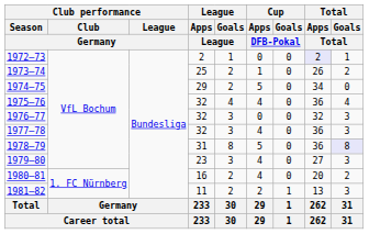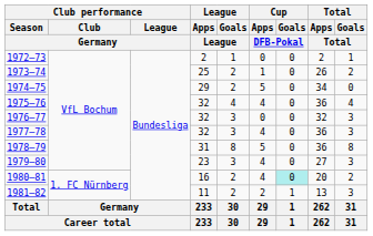1972–73 | Total / Apps / Total: lavender background -> no background
1978–79 | Total / Goals / Total: lavender background -> no background
1980–81 | Cup / Goals / DFB-Pokal: no background -> paleturquoise background
